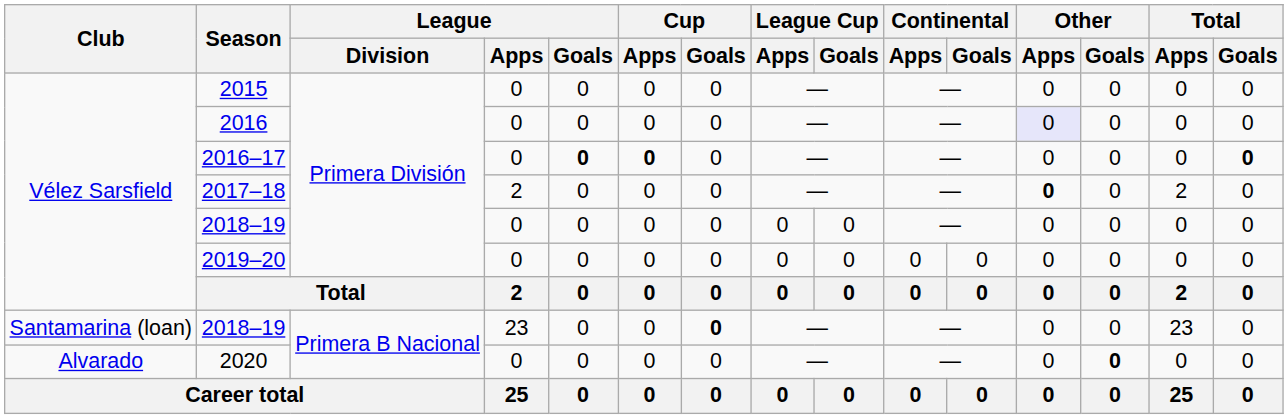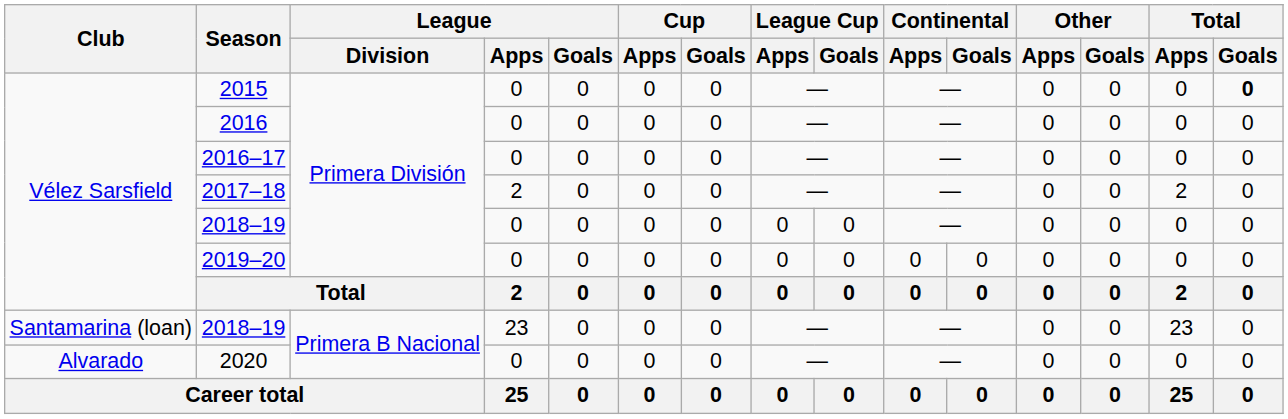2015 | Total / Goals: normal -> bold
2016 | Other / Apps: lavender background -> no background
2016–17 | League / Goals: bold -> normal
2016–17 | Cup / Apps: bold -> normal
2016–17 | Total / Goals: bold -> normal
2017–18 | Other / Apps: bold -> normal
Santamarina (loan) / 2018–19 | Cup / Goals: bold -> normal
2020 | Other / Goals: bold -> normal
